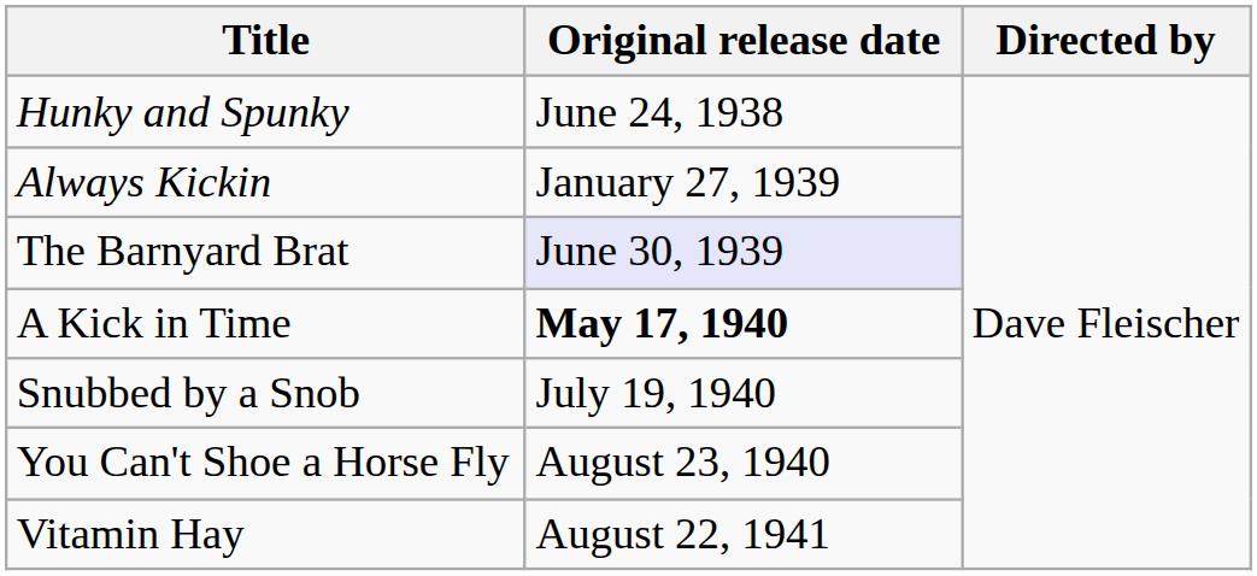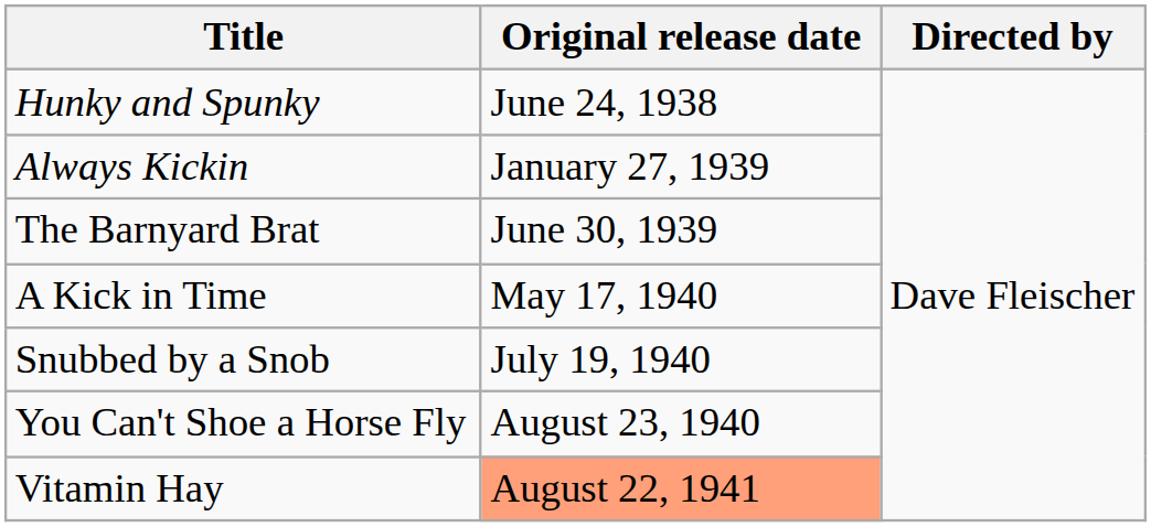The Barnyard Brat | Original release date: lavender background -> no background
A Kick in Time | Original release date: bold -> normal
Vitamin Hay | Original release date: no background -> lightsalmon background
